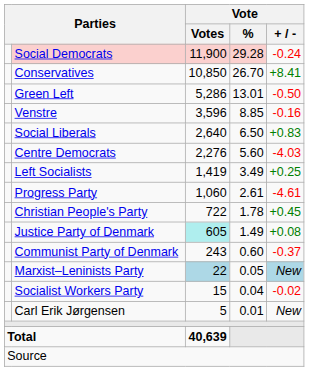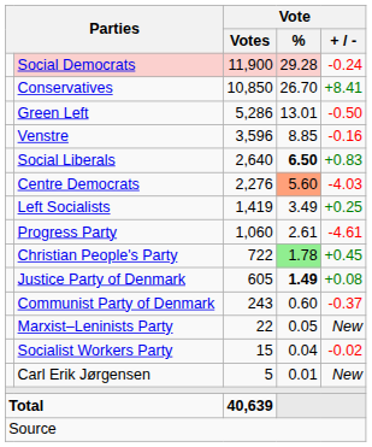Social Liberals | Vote / %: normal -> bold
Centre Democrats | Vote / %: no background -> lightsalmon background
Christian People's Party | Vote / %: no background -> lightgreen background
Justice Party of Denmark | Vote / Votes: paleturquoise background -> no background
Justice Party of Denmark | Vote / %: normal -> bold
Marxist–Leninists Party | Vote / Votes: lightblue background -> no background
Marxist–Leninists Party | Vote / + / -: lightblue background -> no background
